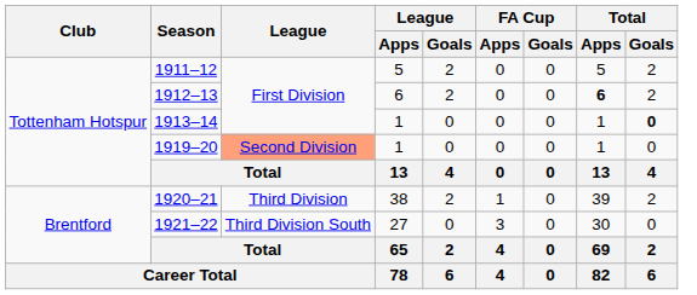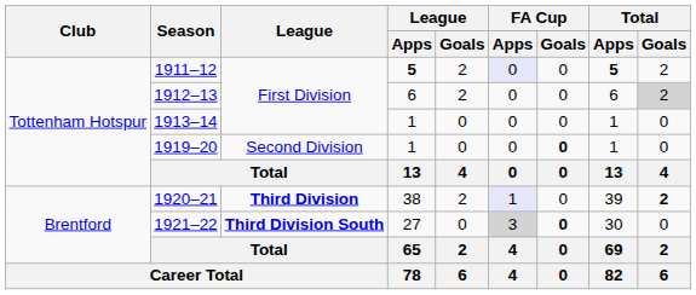1911–12 | League / Apps: normal -> bold
1911–12 | FA Cup / Apps: no background -> lavender background
1911–12 | Total / Apps: normal -> bold
1912–13 | Total / Apps: bold -> normal
1912–13 | Total / Goals: no background -> lightgrey background
1913–14 | Total / Goals: bold -> normal
1919–20 | League: lightsalmon background -> no background
1919–20 | FA Cup / Goals: normal -> bold
1920–21 | League: normal -> bold
1920–21 | FA Cup / Apps: no background -> lavender background
1920–21 | Total / Goals: normal -> bold
1921–22 | League: normal -> bold
1921–22 | FA Cup / Apps: no background -> lightgrey background
1921–22 | FA Cup / Goals: normal -> bold
